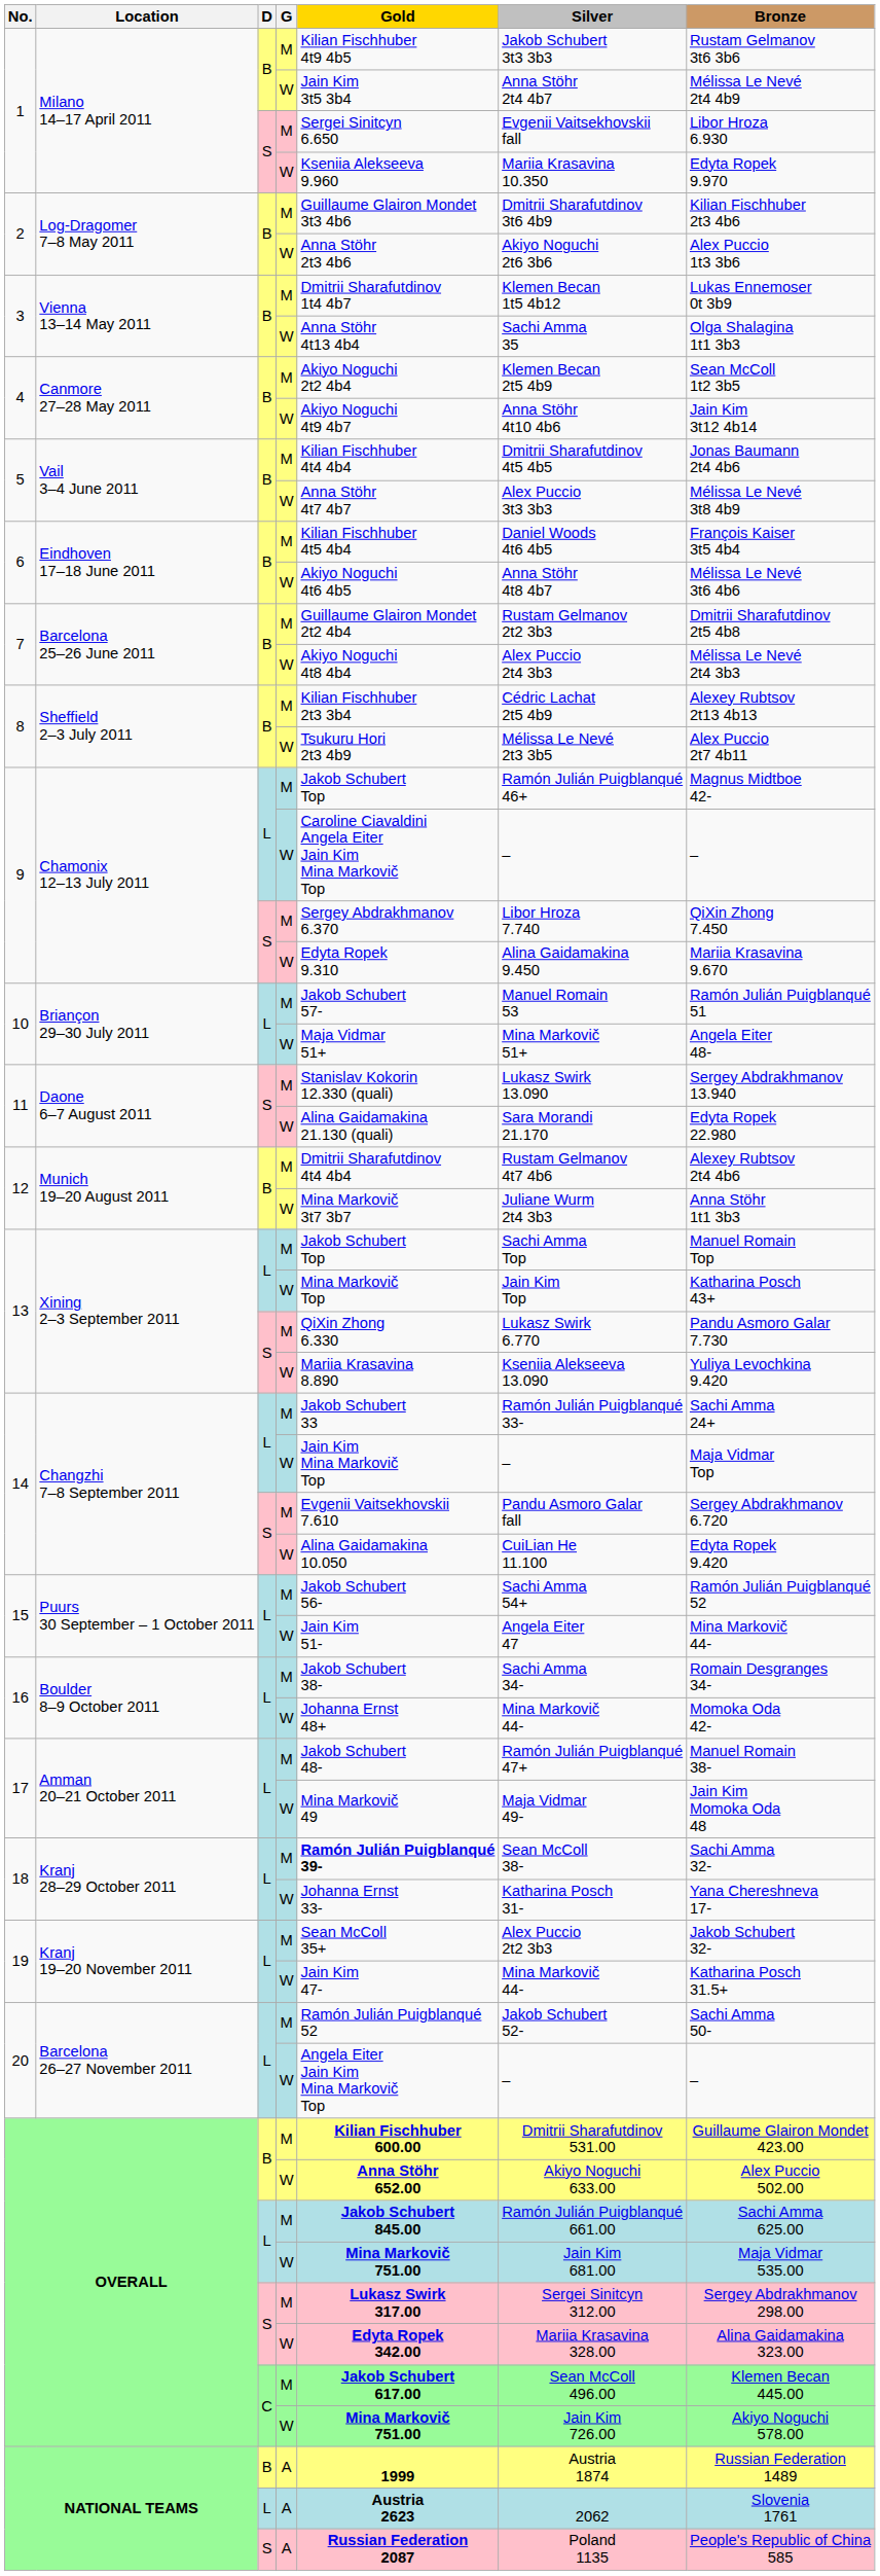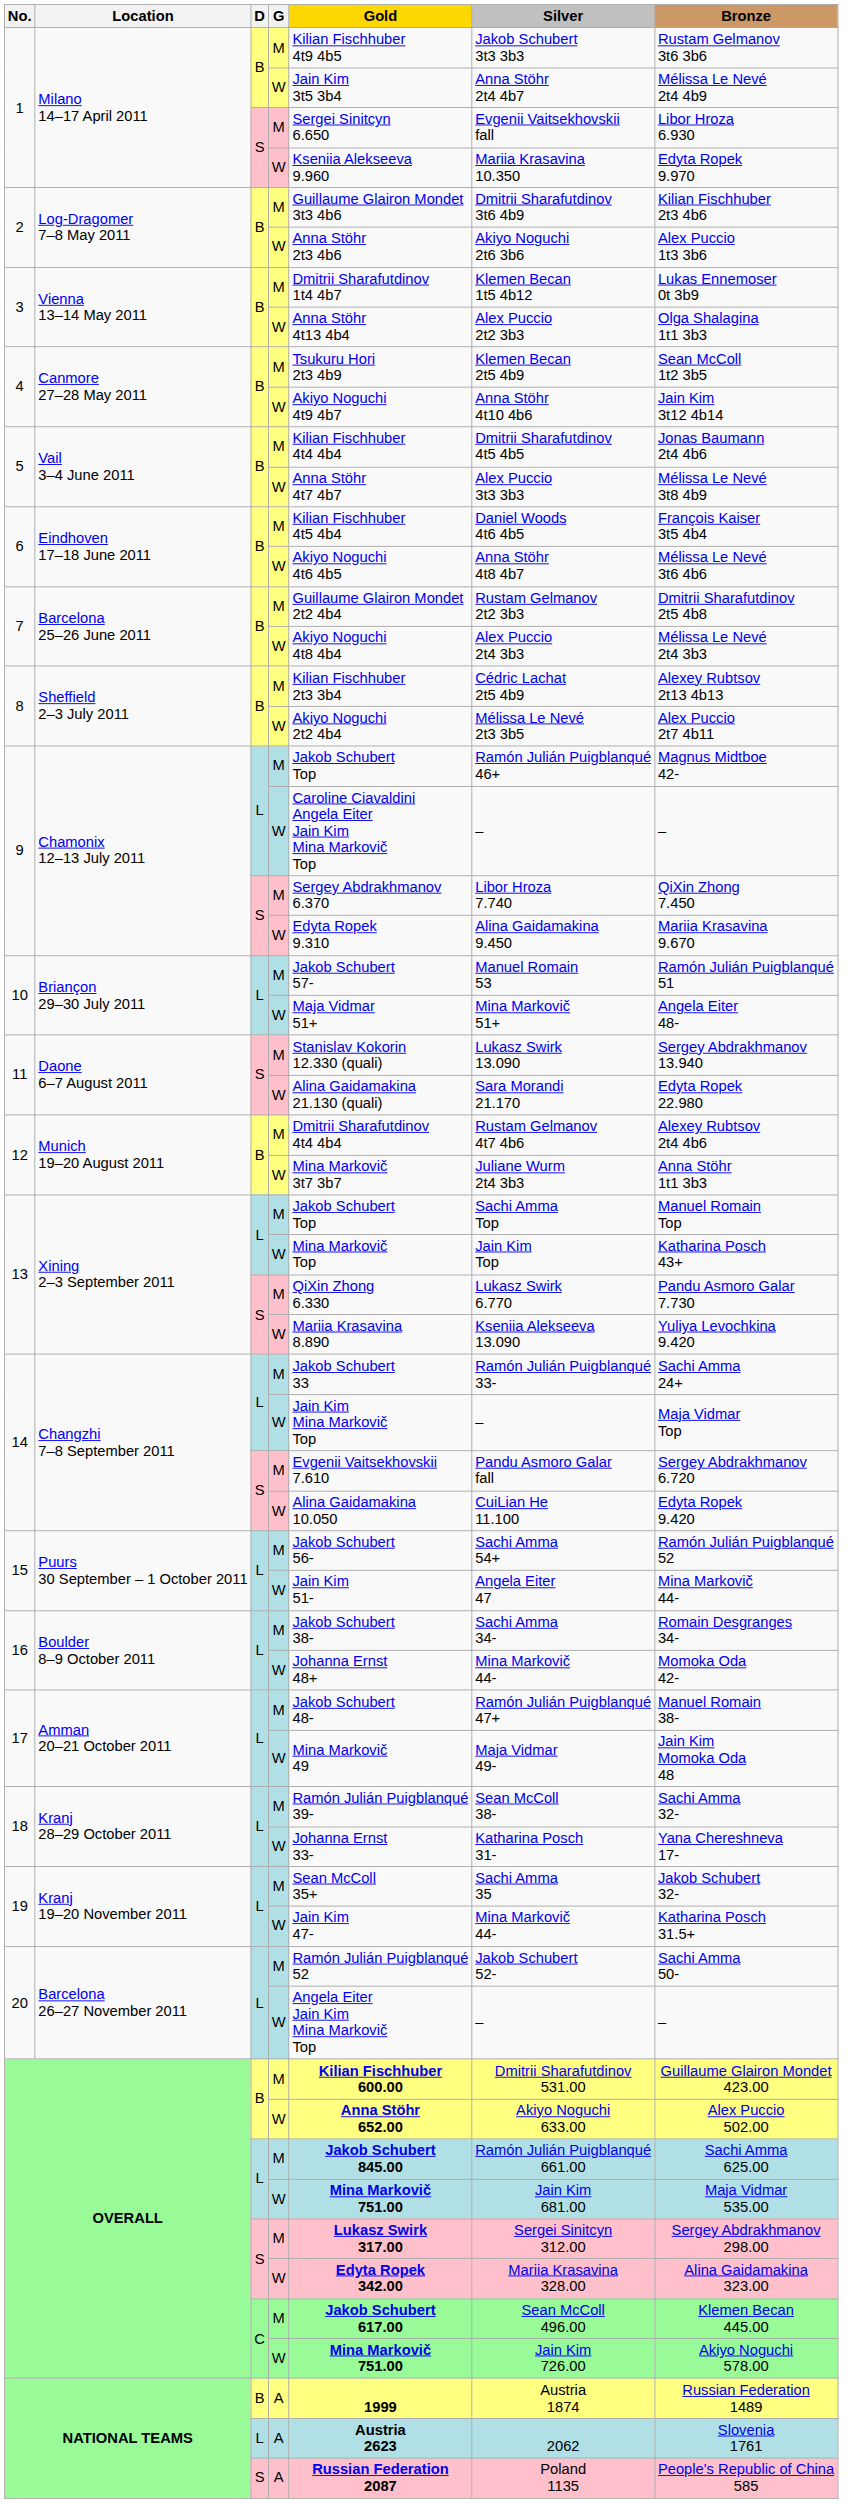3 / W | Silver: Sachi Amma 35 -> Alex Puccio 2t2 3b3
4 / M | Gold: Akiyo Noguchi 2t2 4b4 -> Tsukuru Hori 2t3 4b9
8 / W | Gold: Tsukuru Hori 2t3 4b9 -> Akiyo Noguchi 2t2 4b4
18 / M | Gold: bold -> normal
19 / M | Silver: Alex Puccio 2t2 3b3 -> Sachi Amma 35
